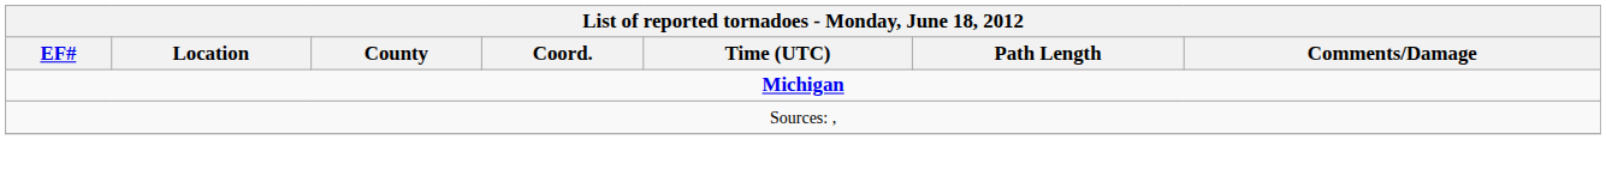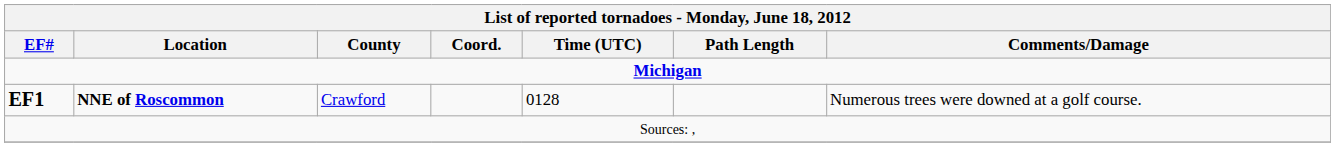+ row: EF1 | NNE of Roscommon | Crawford | 0128 | Numerous trees were downed at a golf course.
